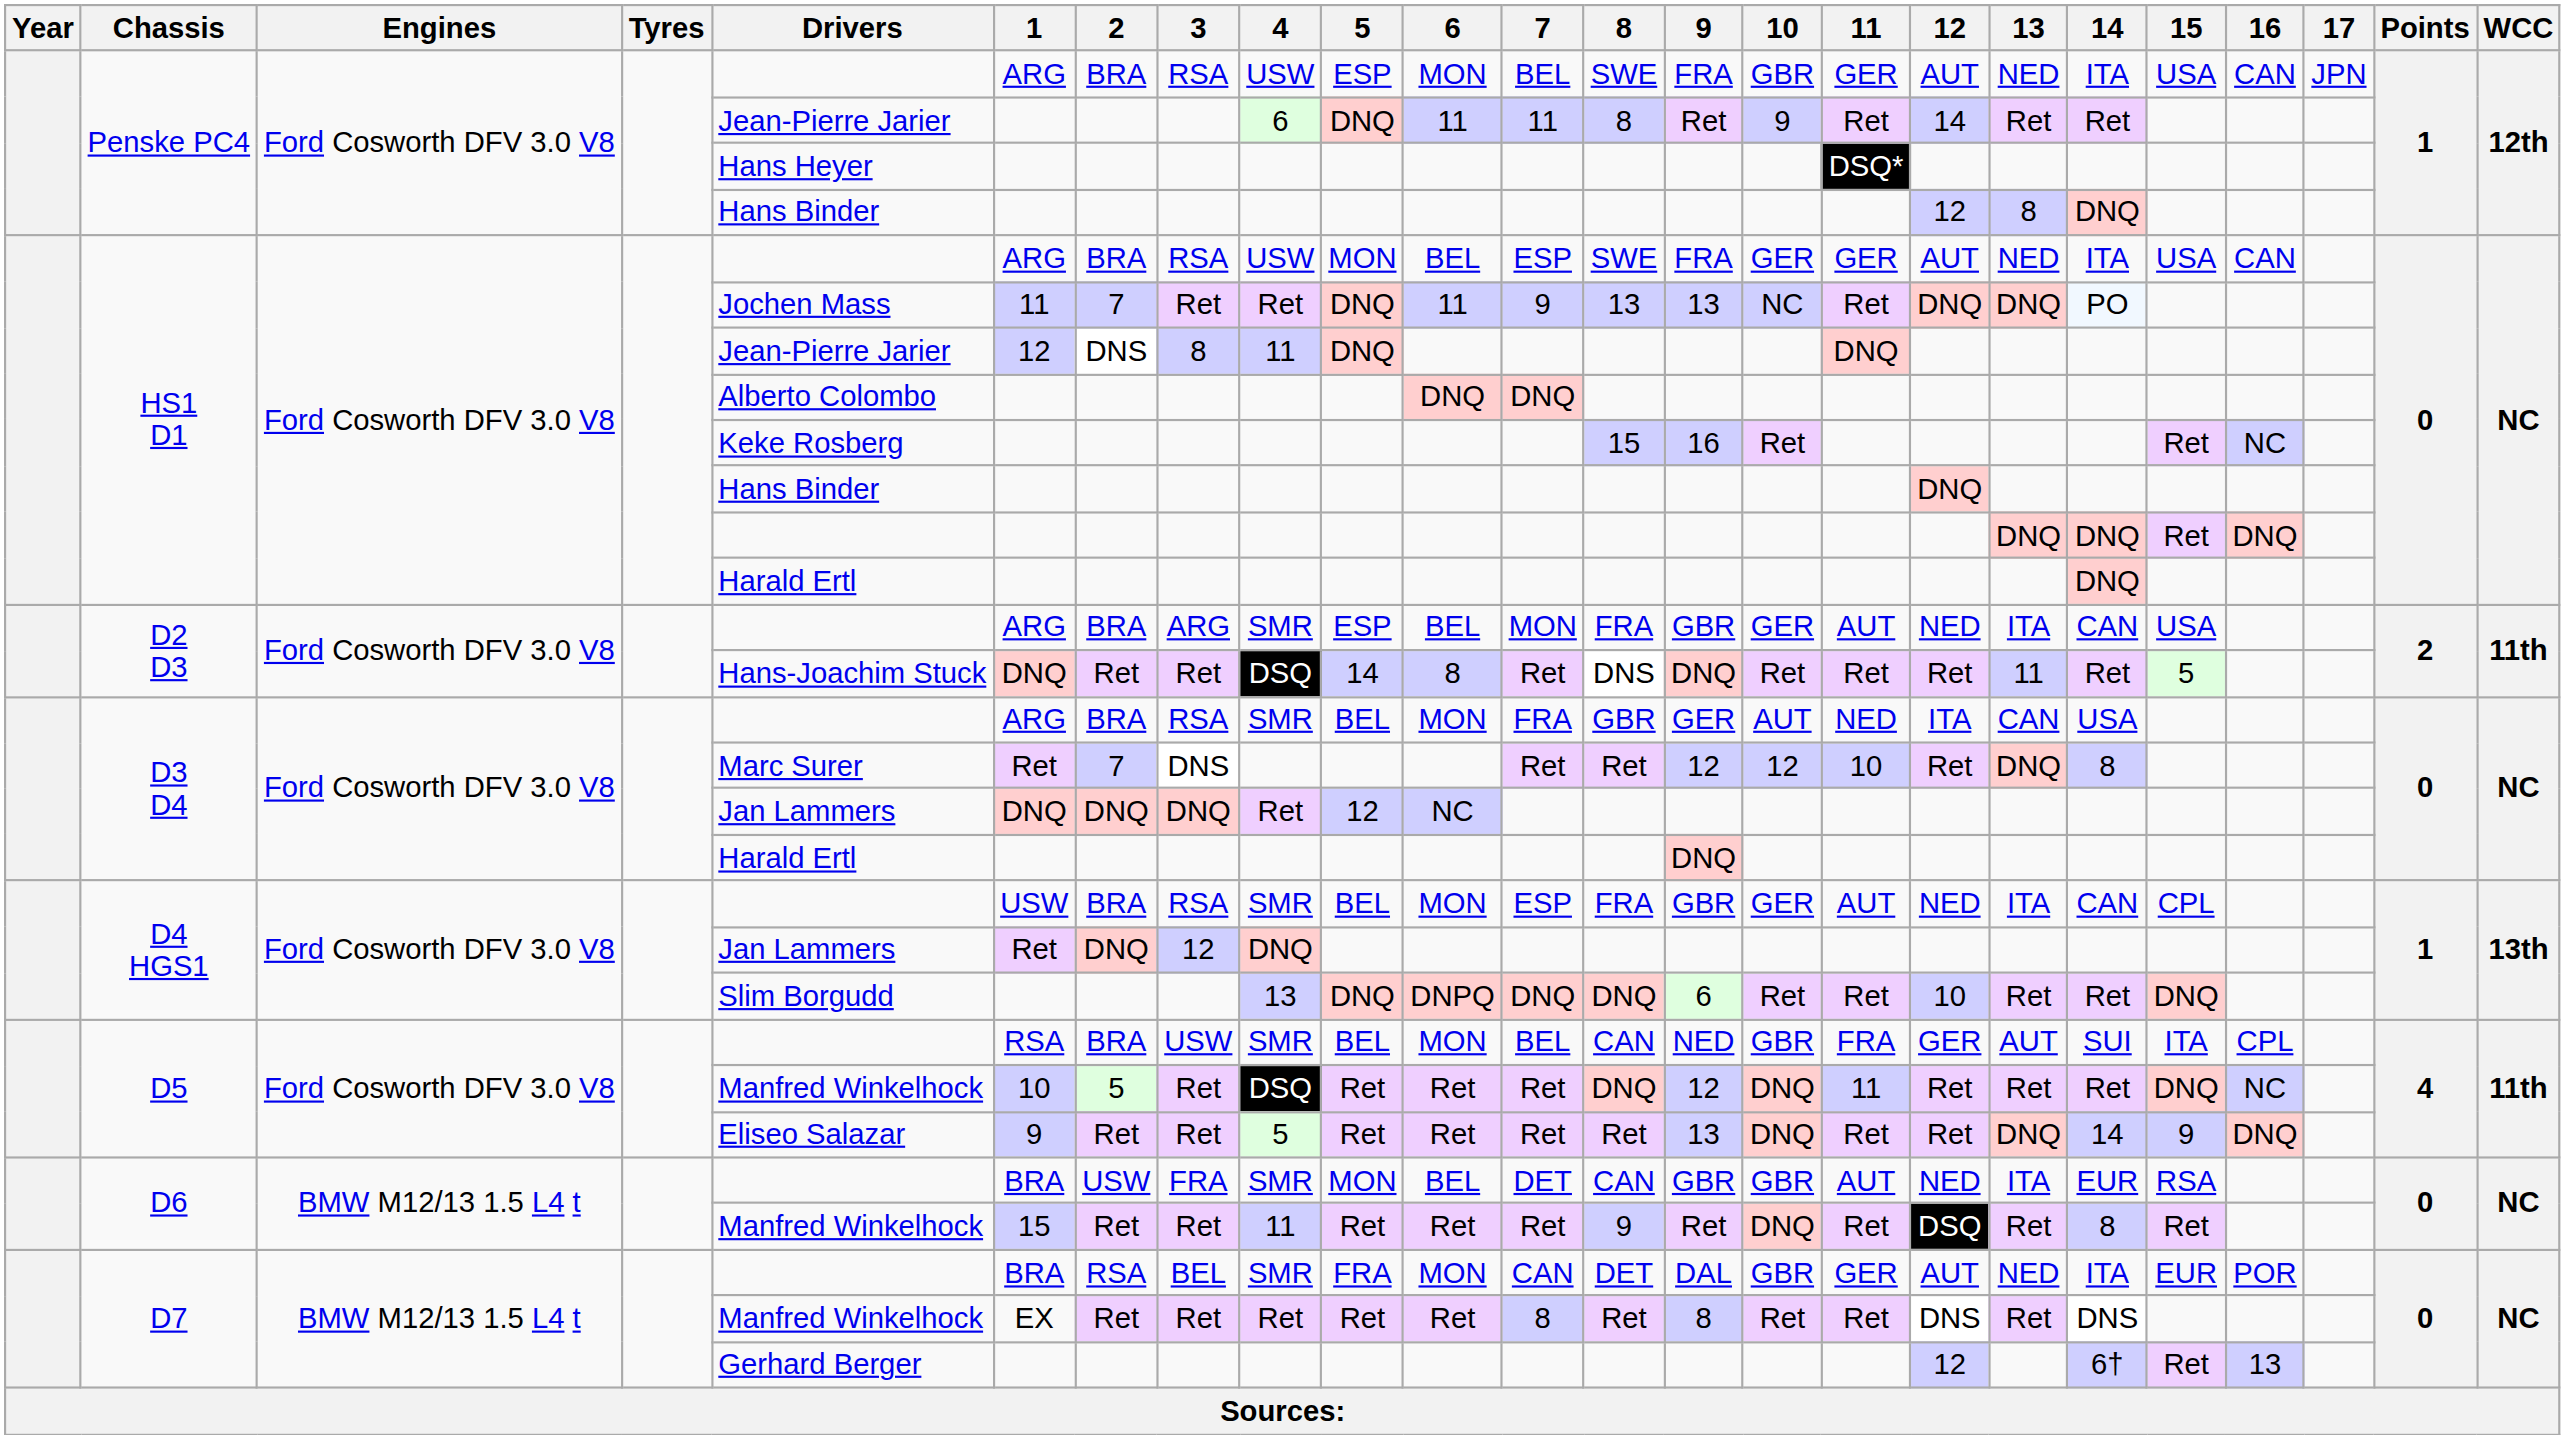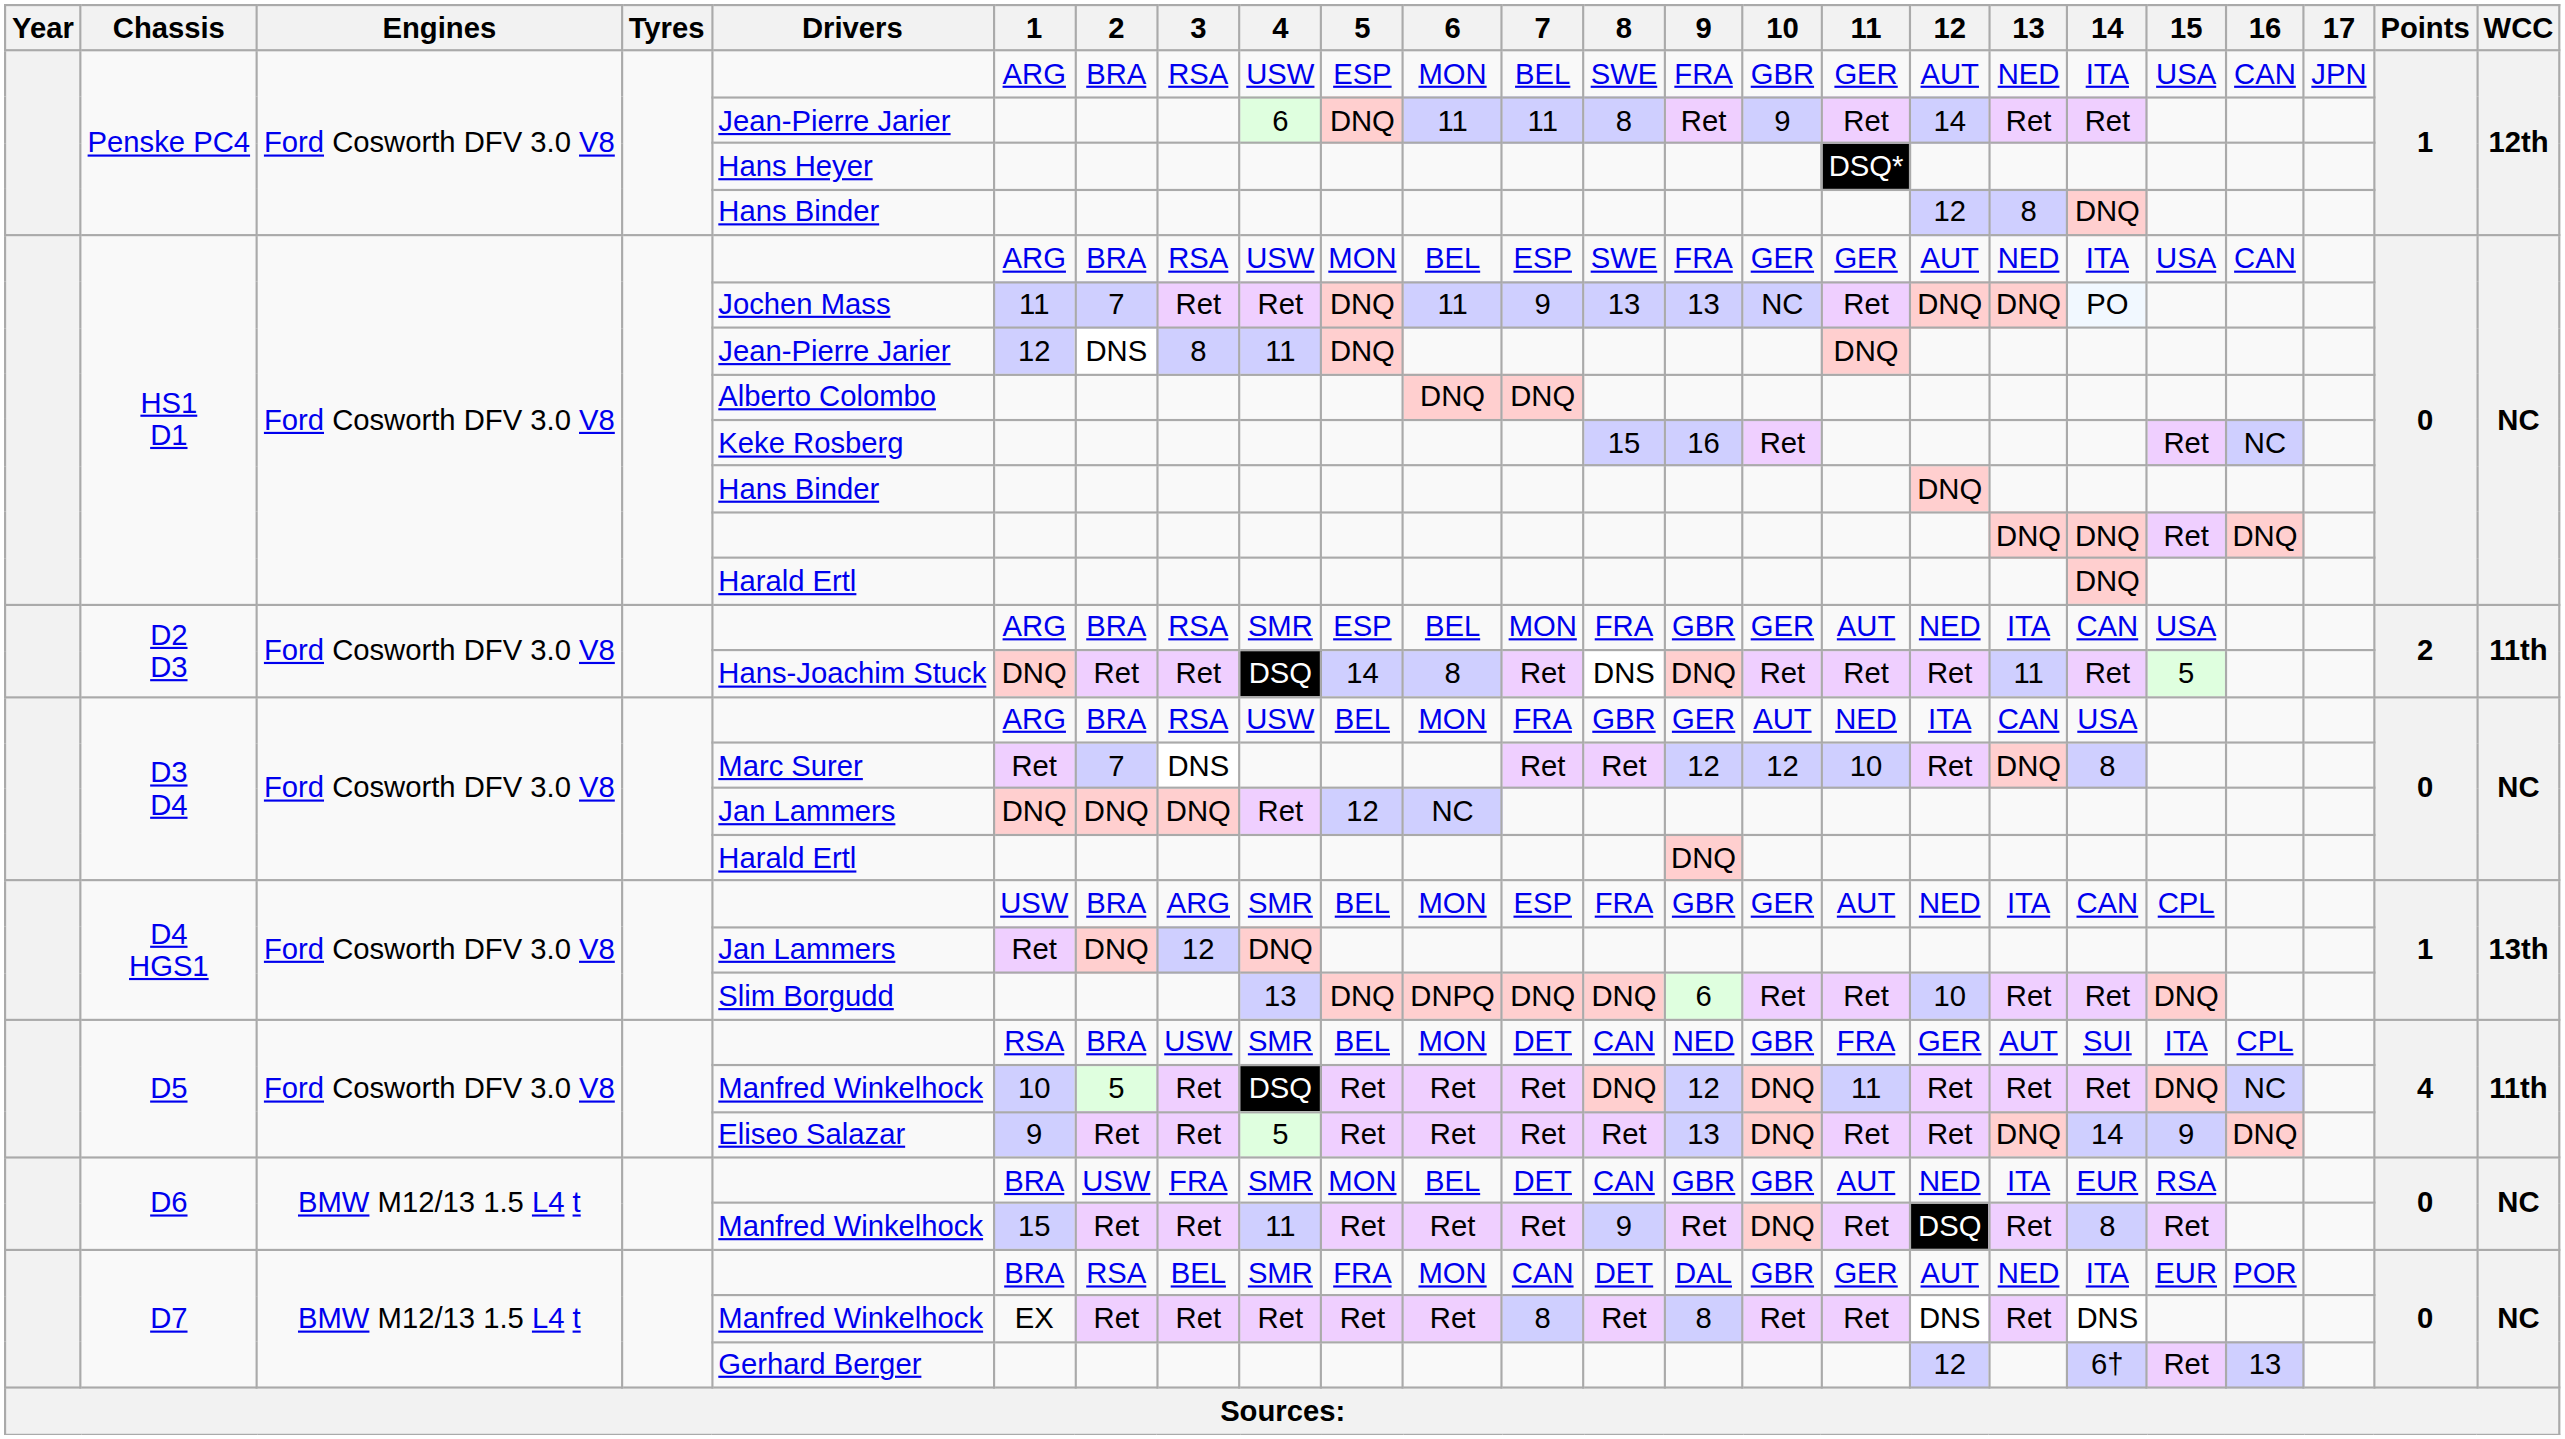row 14 | 3: ARG -> RSA
row 16 | 4: SMR -> USW
row 20 | 3: RSA -> ARG
row 23 | 7: BEL -> DET
